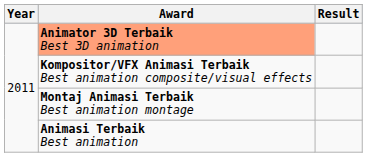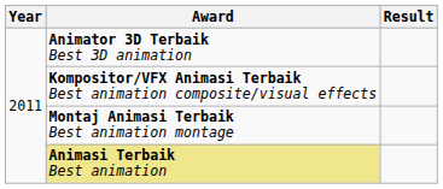Animator 3D Terbaik Best 3D animation | Award: lightsalmon background -> no background
Animasi Terbaik Best animation | Award: no background -> khaki background
